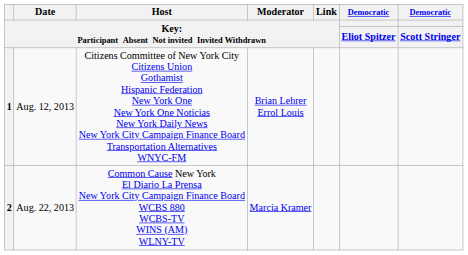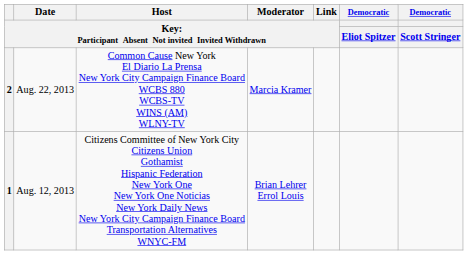rows swapped: 1 <-> 2
